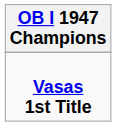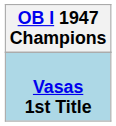row 2 | column 1: no background -> lightblue background
